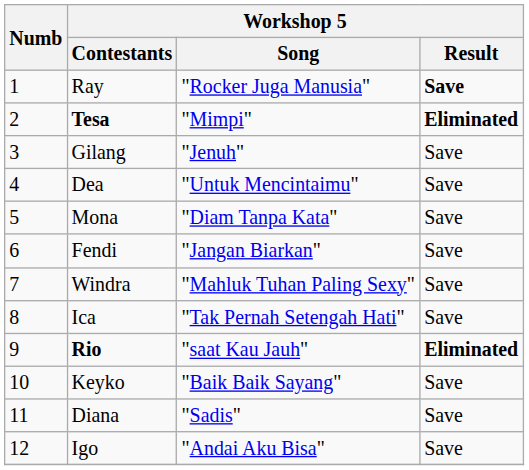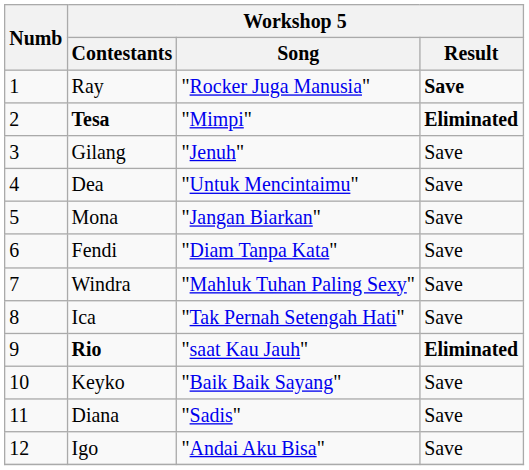Mona | Workshop 5 / Song: "Diam Tanpa Kata" -> "Jangan Biarkan"
Fendi | Workshop 5 / Song: "Jangan Biarkan" -> "Diam Tanpa Kata"
